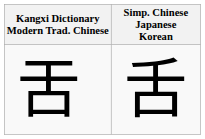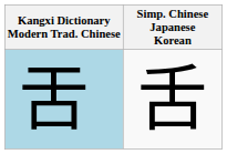row 2 | Kangxi Dictionary Modern Trad. Chinese: no background -> lightblue background
